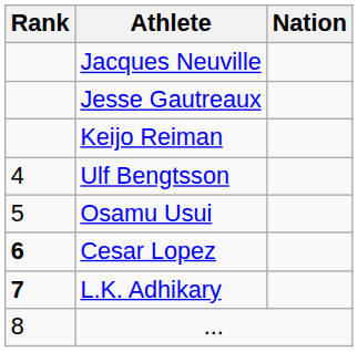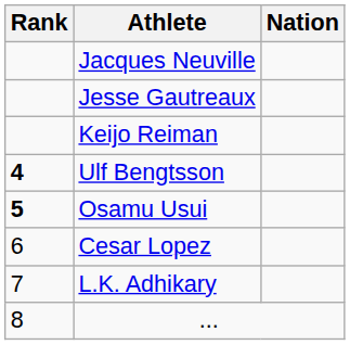Ulf Bengtsson | Rank: normal -> bold
Osamu Usui | Rank: normal -> bold
Cesar Lopez | Rank: bold -> normal
L.K. Adhikary | Rank: bold -> normal
